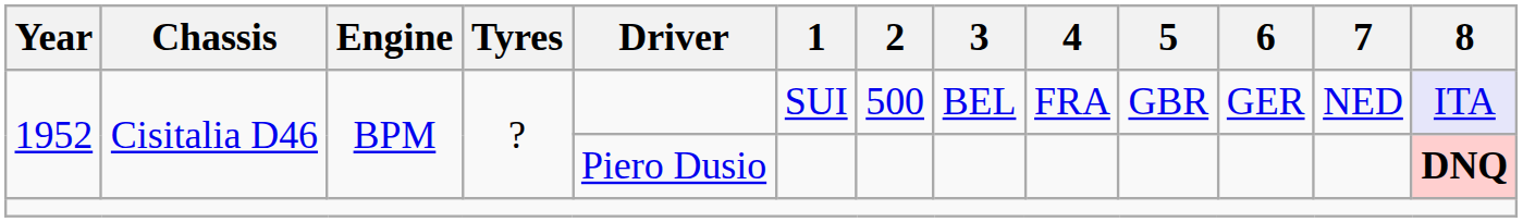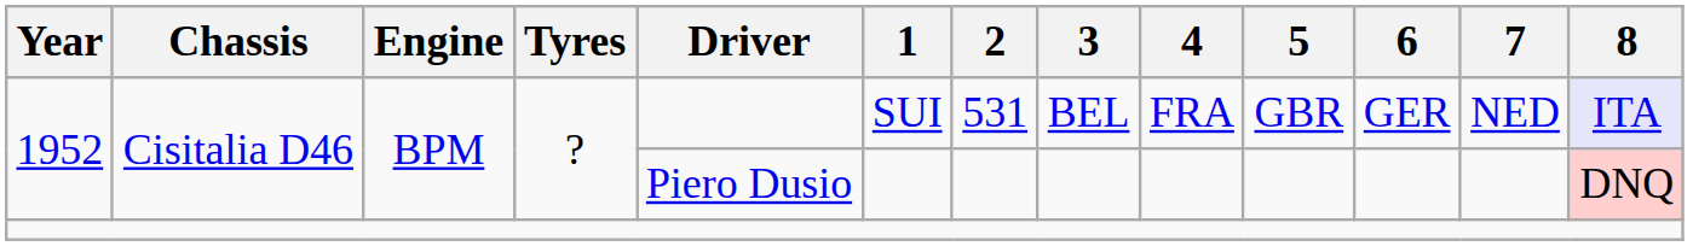row 2 | 2: 500 -> 531
row 3 | 8: bold -> normal
